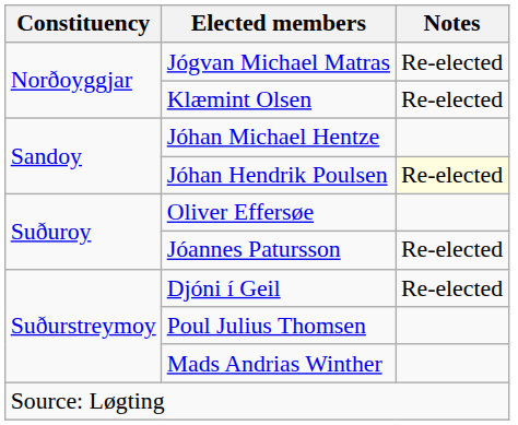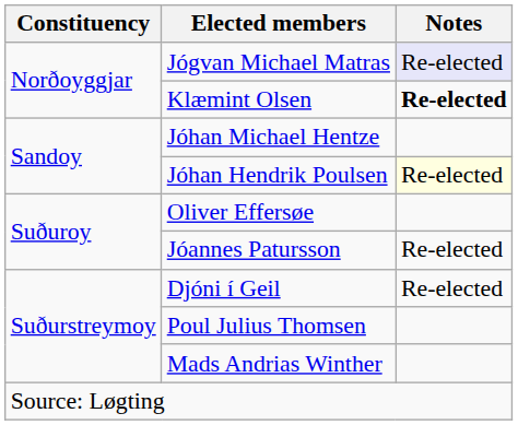Jógvan Michael Matras | Notes: no background -> lavender background
Klæmint Olsen | Notes: normal -> bold
